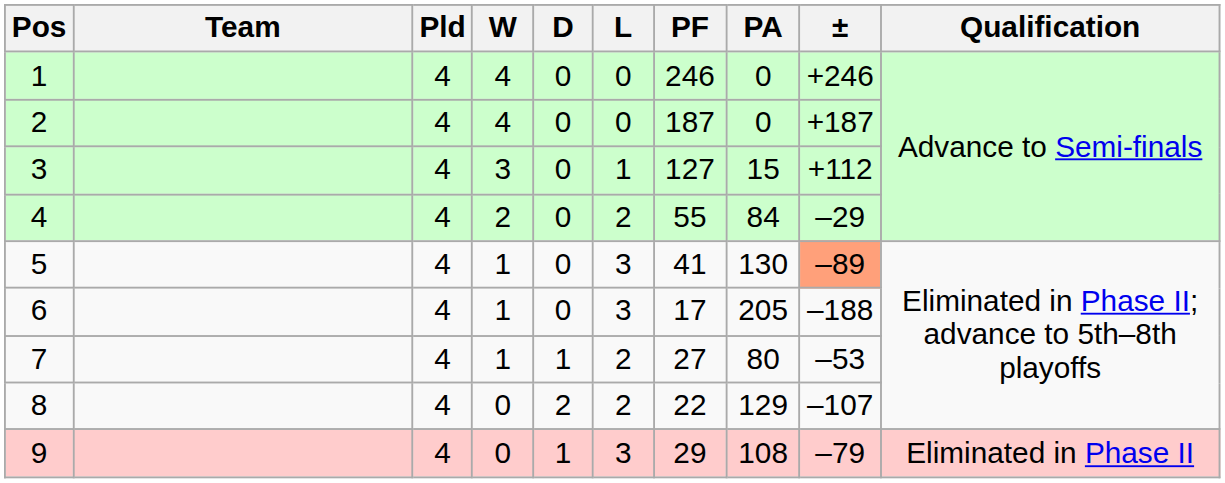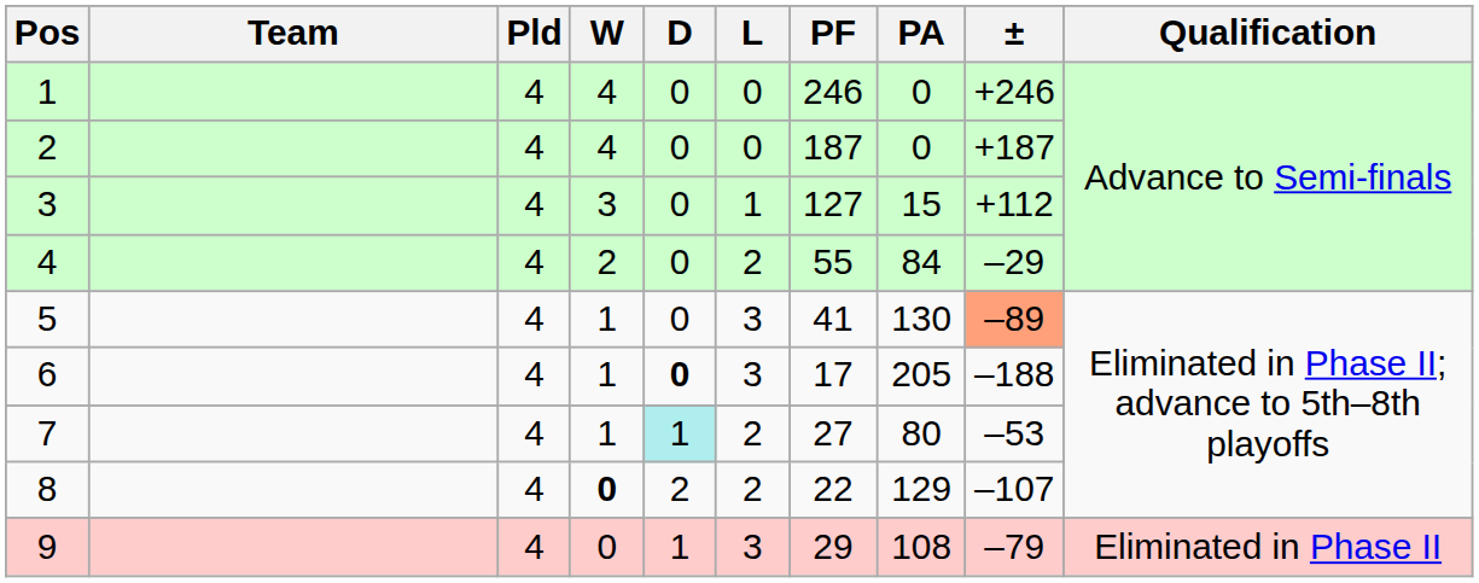6 | D: normal -> bold
7 | D: no background -> paleturquoise background
8 | W: normal -> bold
